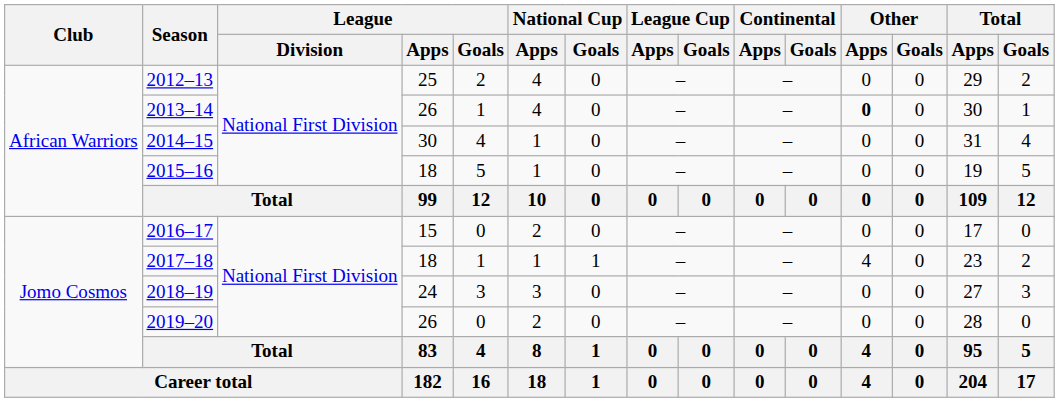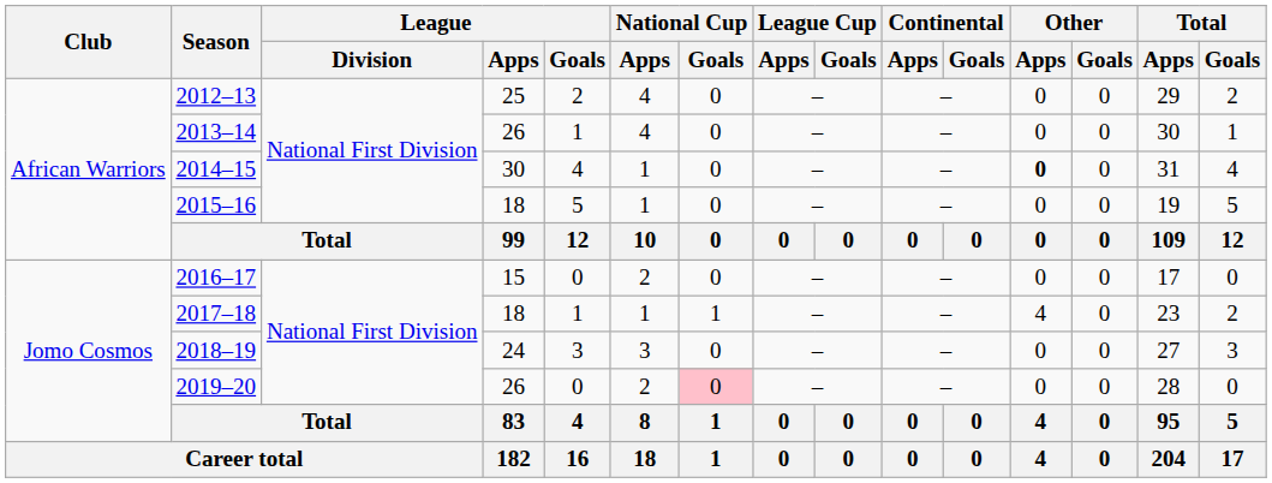2013–14 | Other / Apps: bold -> normal
2014–15 | Other / Apps: normal -> bold
2019–20 | National Cup / Goals: no background -> pink background
